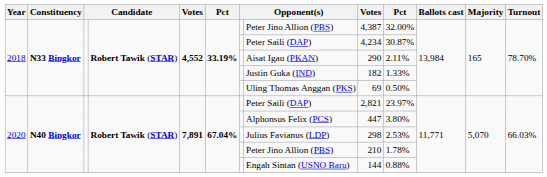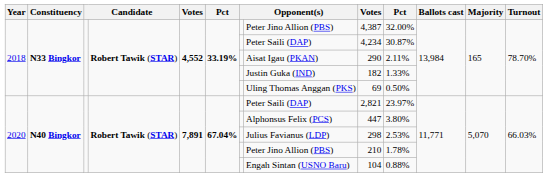row 11 | column 9: 144 -> 104
